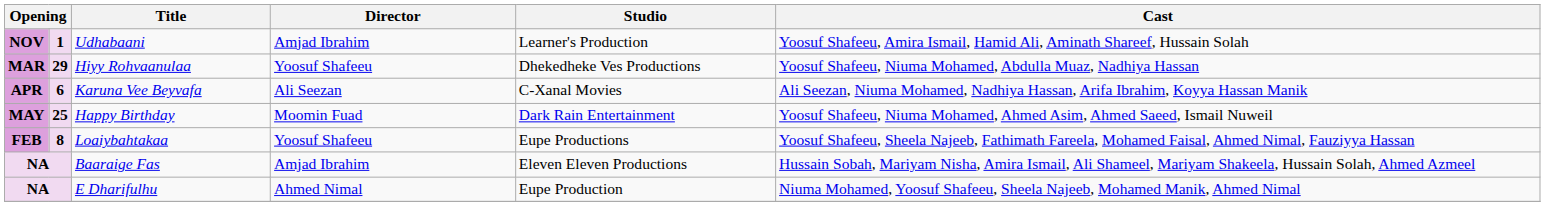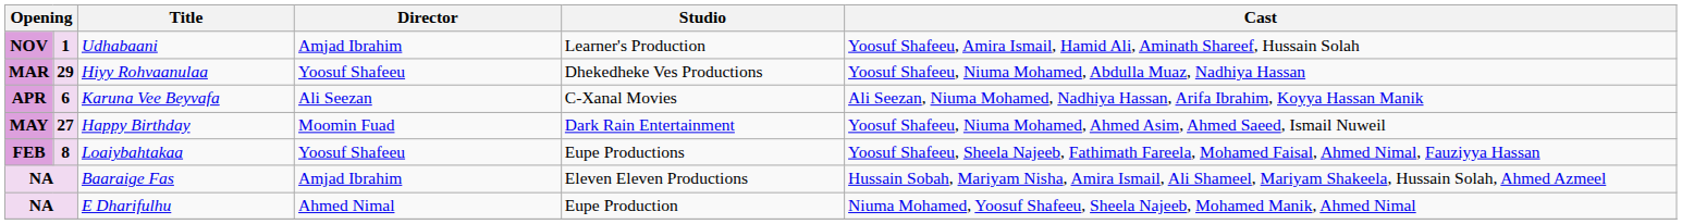Happy Birthday | column 2: 25 -> 27
